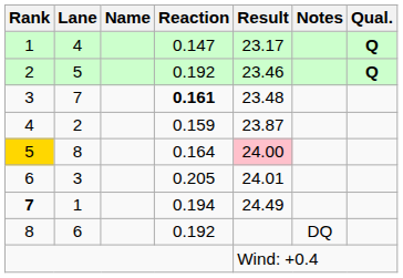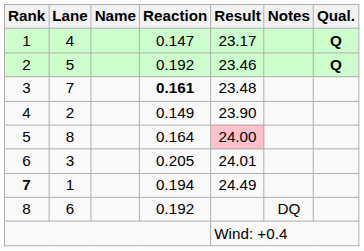row 5 | Reaction: 0.159 -> 0.149
row 5 | Result: 23.87 -> 23.90
row 6 | Rank: gold background -> no background
